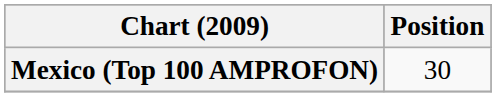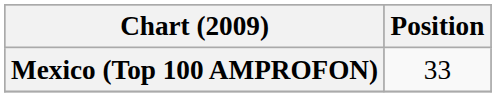Mexico (Top 100 AMPROFON) | Position: 30 -> 33
